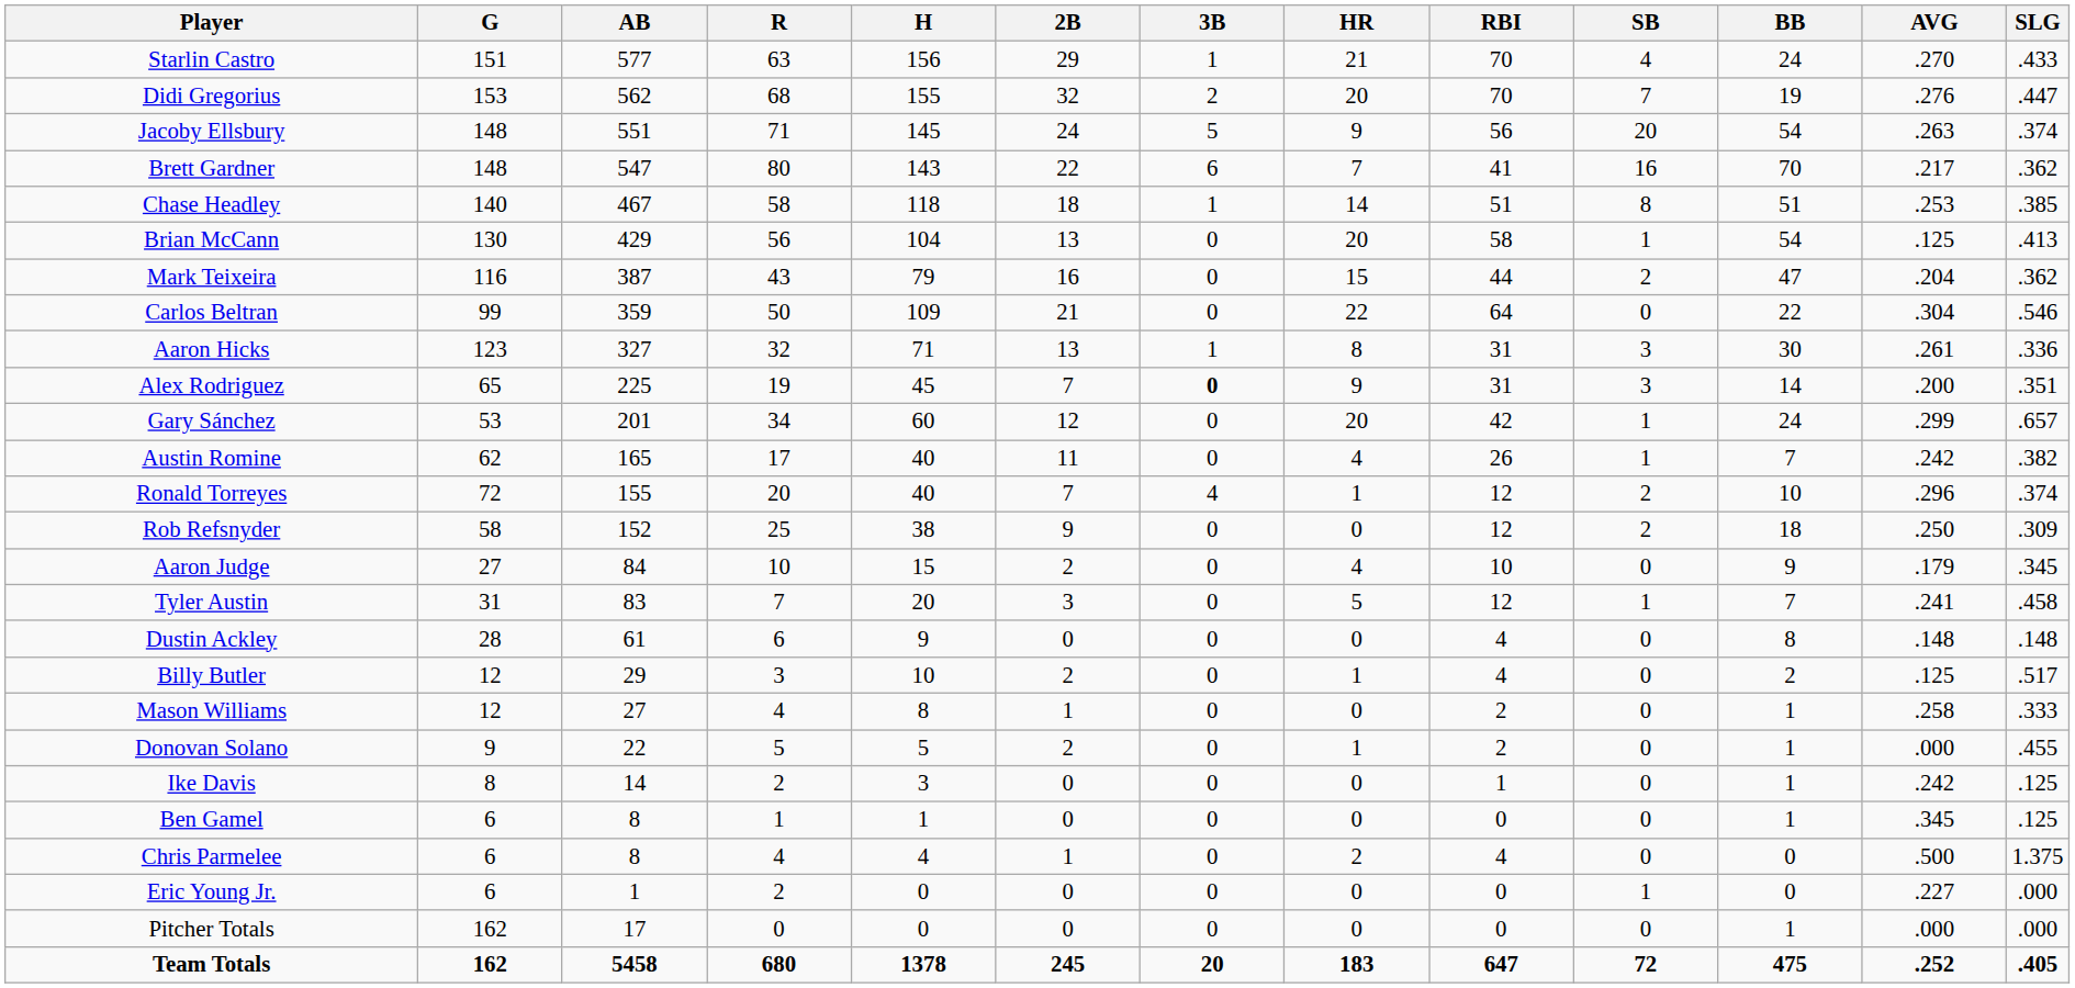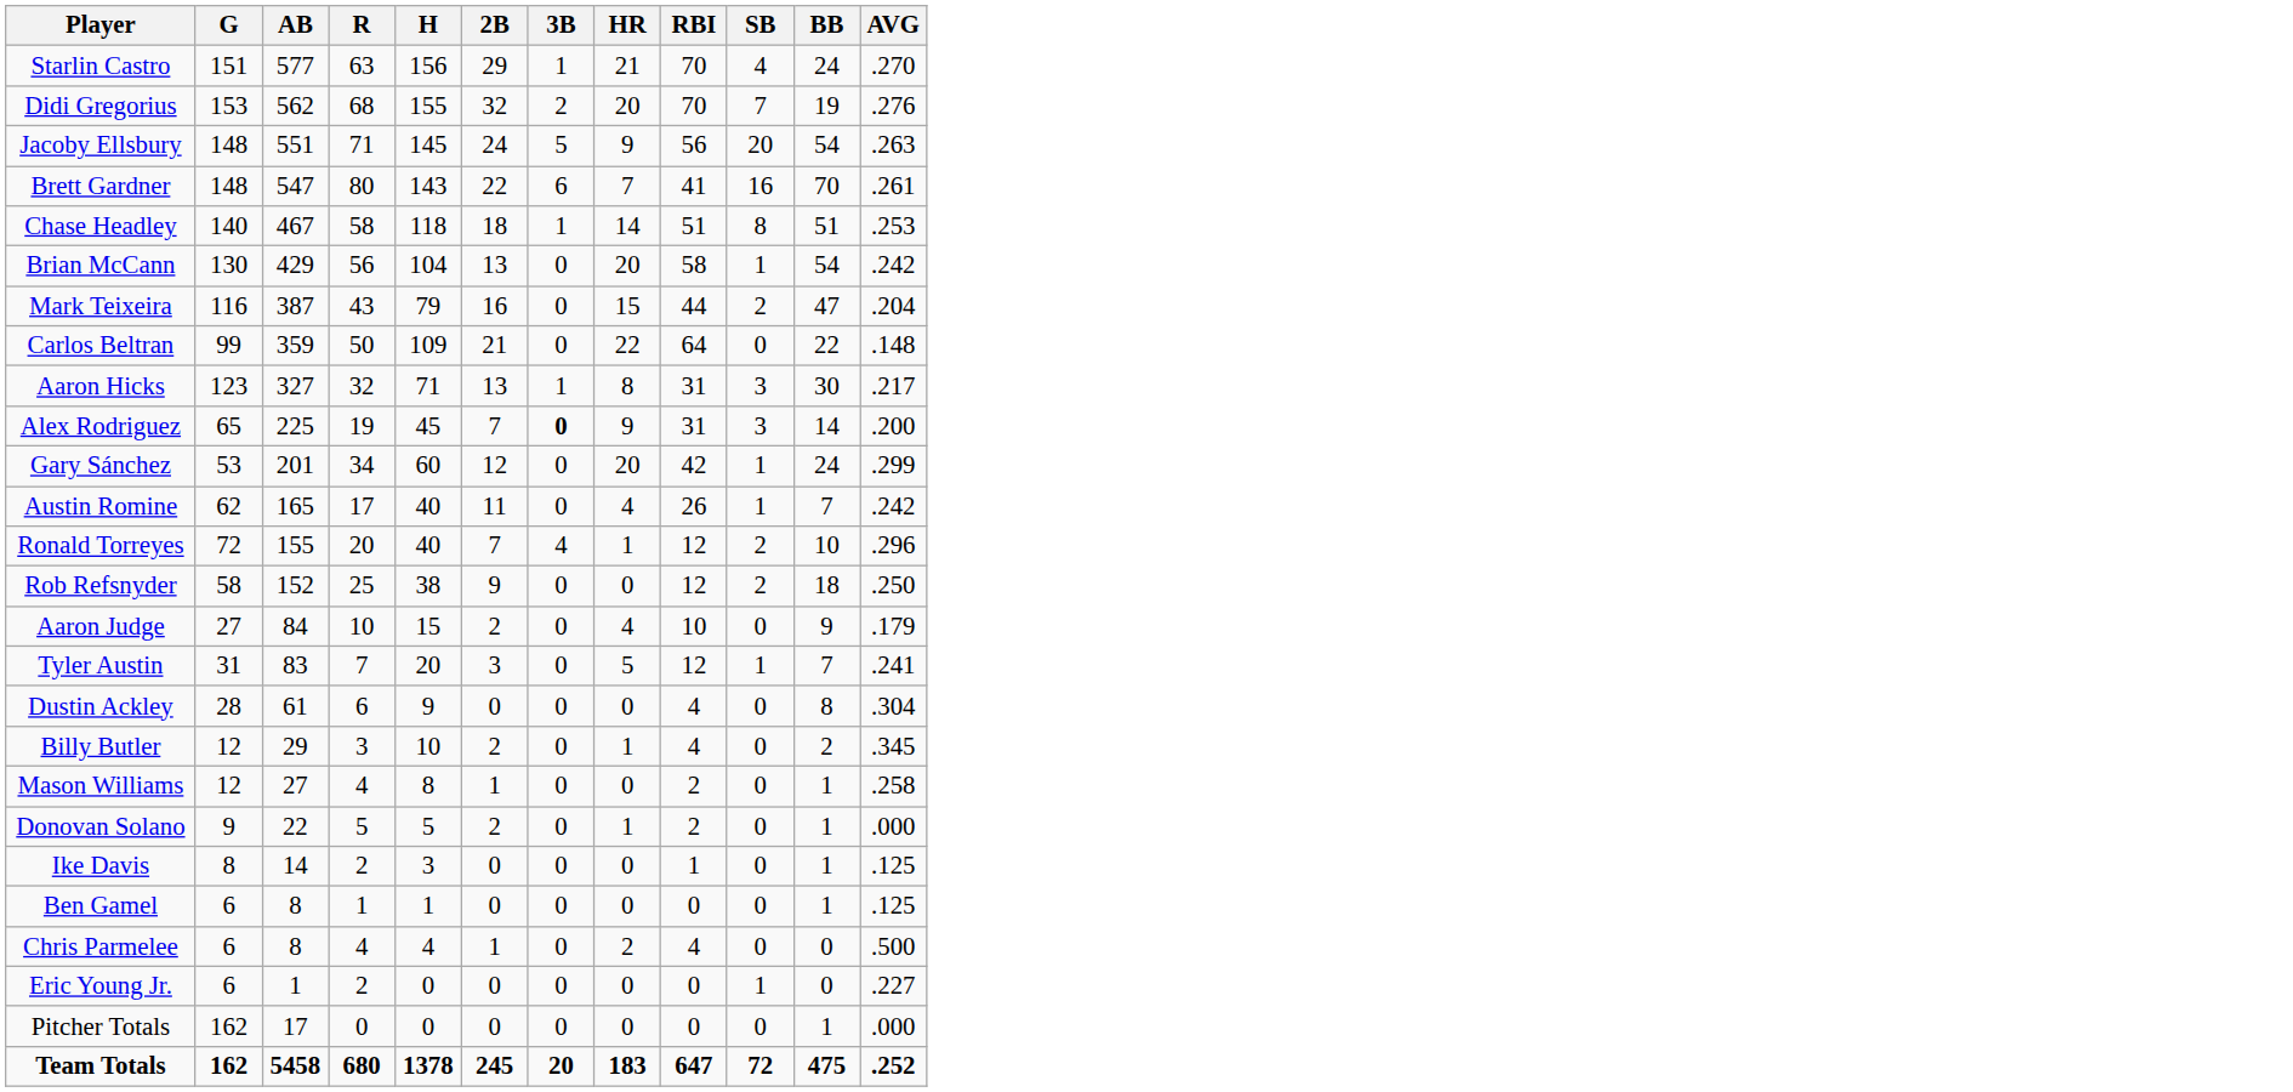- column: SLG | .433 | .447 | .374 | .362 | .385 | .413 | .362 | .546 | .336 | .351 | .657 | .382 | .374 | .309 | .345 | .458 | .148 | .517 | .333 | .455 | .125 | .125 | 1.375 | .000 | .000 | .405
Brett Gardner | AVG: .217 -> .261
Brian McCann | AVG: .125 -> .242
Carlos Beltran | AVG: .304 -> .148
Aaron Hicks | AVG: .261 -> .217
Dustin Ackley | AVG: .148 -> .304
Billy Butler | AVG: .125 -> .345
Ike Davis | AVG: .242 -> .125
Ben Gamel | AVG: .345 -> .125
